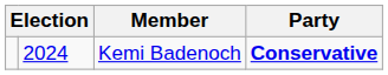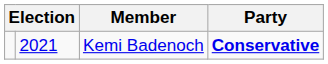Kemi Badenoch | column 2: 2024 -> 2021
